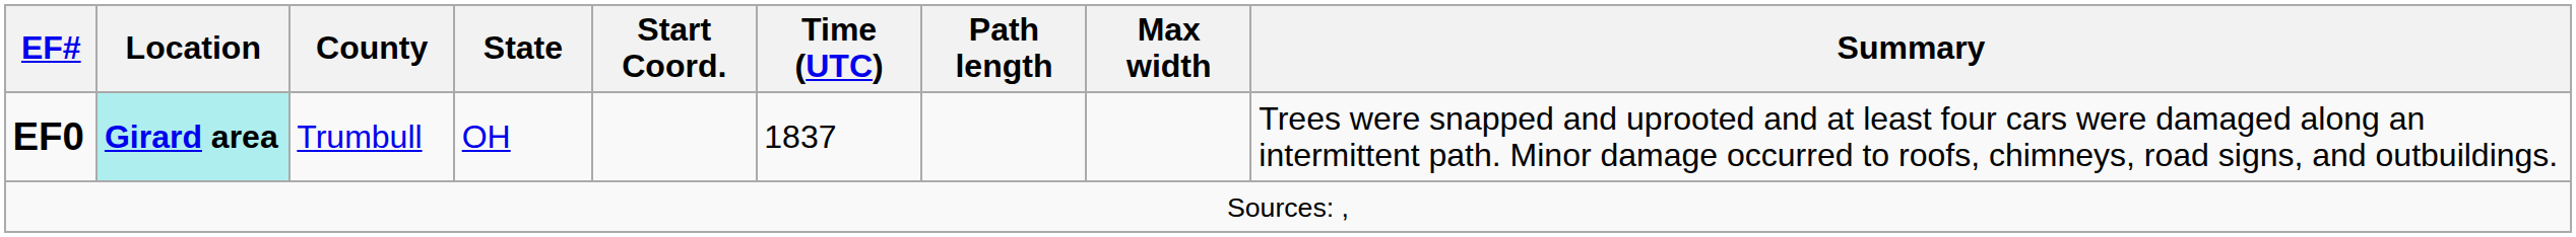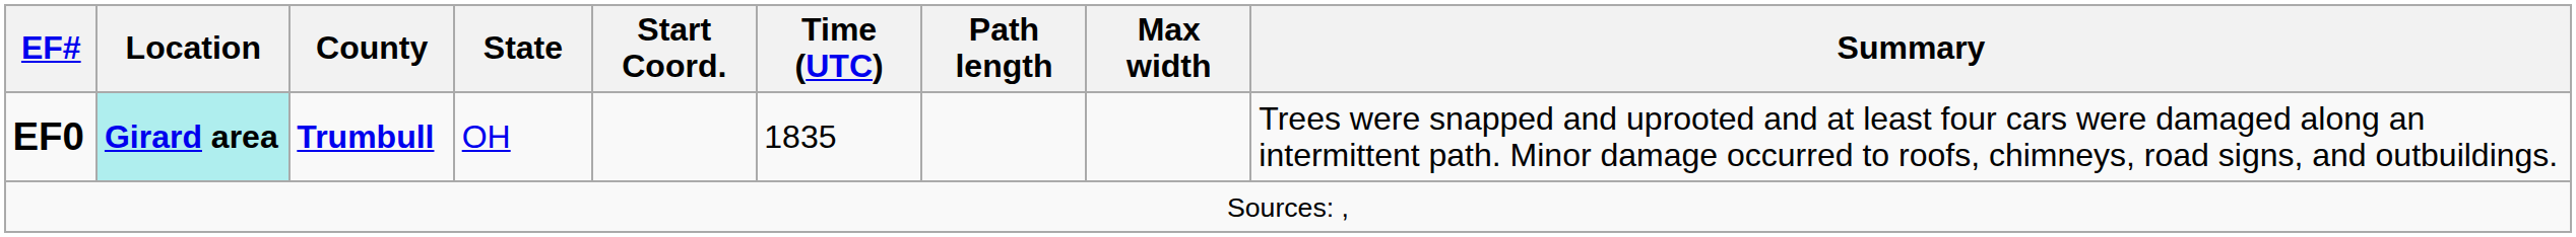EF0 | County: normal -> bold
EF0 | Time (UTC): 1837 -> 1835
